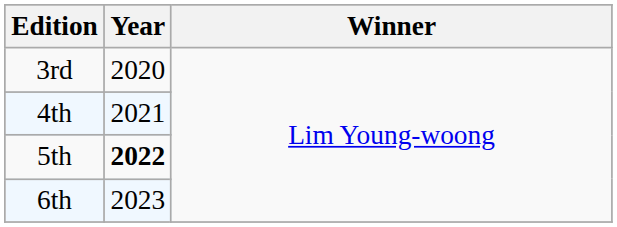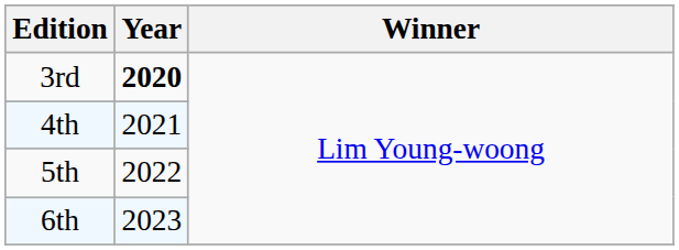3rd | Year: normal -> bold
5th | Year: bold -> normal
